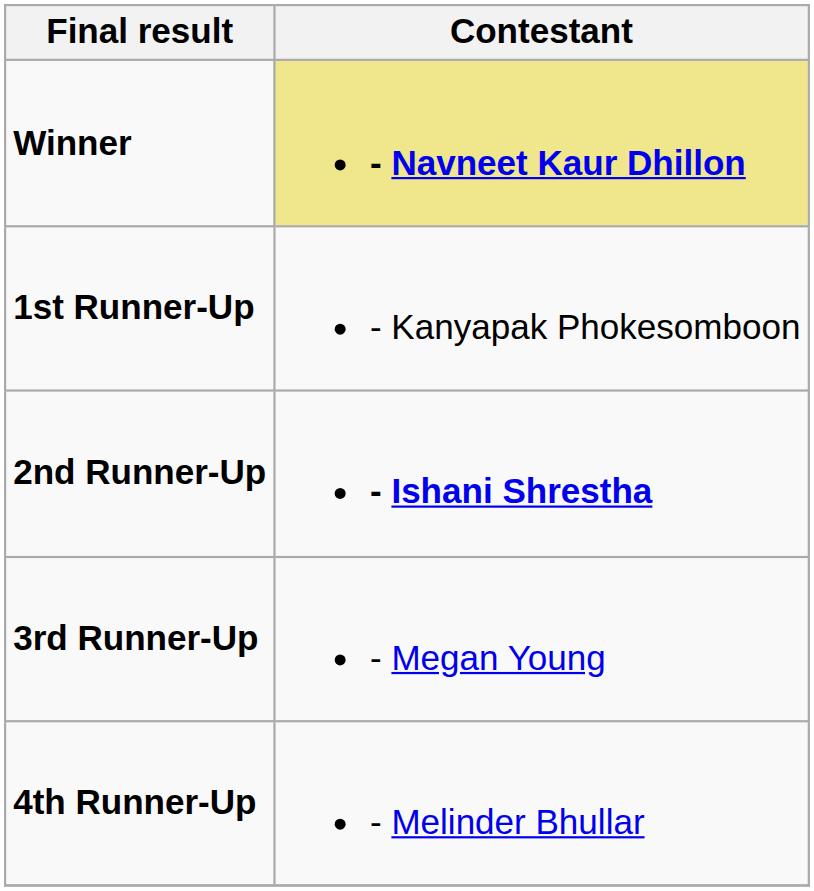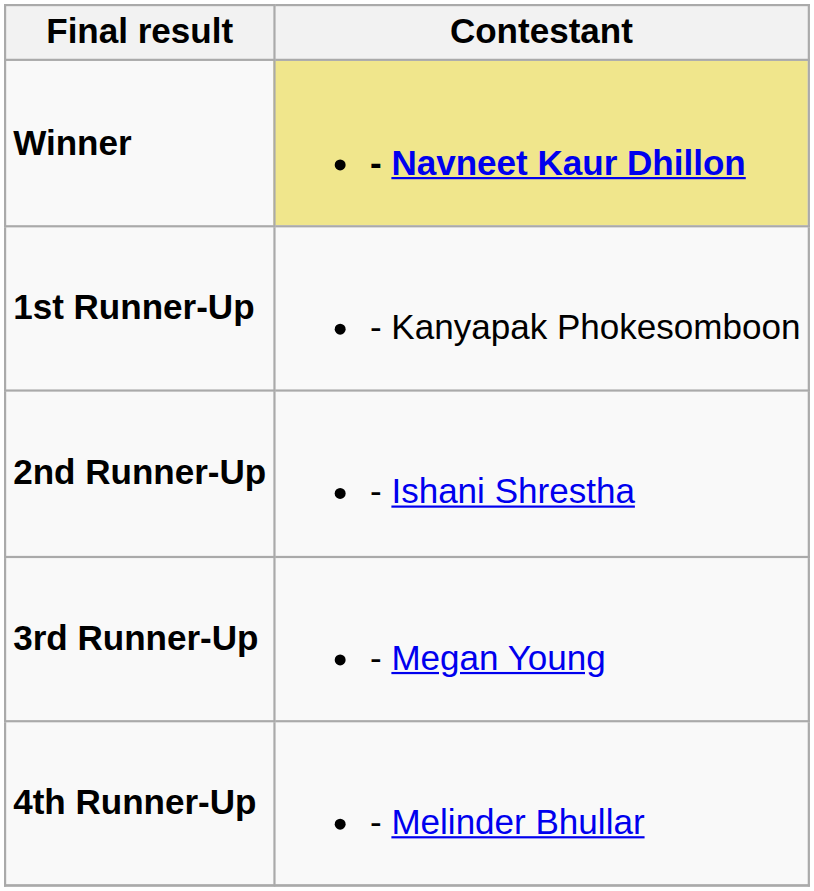2nd Runner-Up | Contestant: bold -> normal
